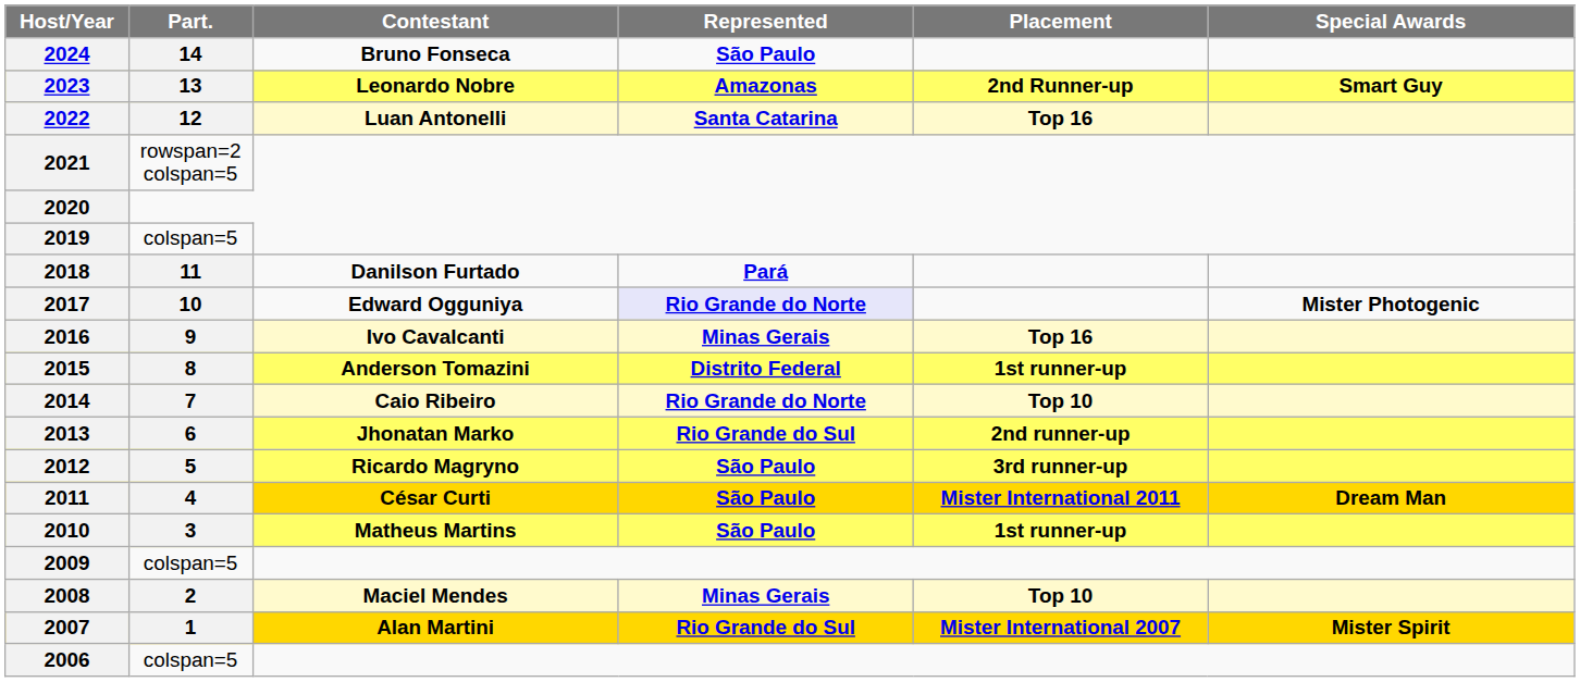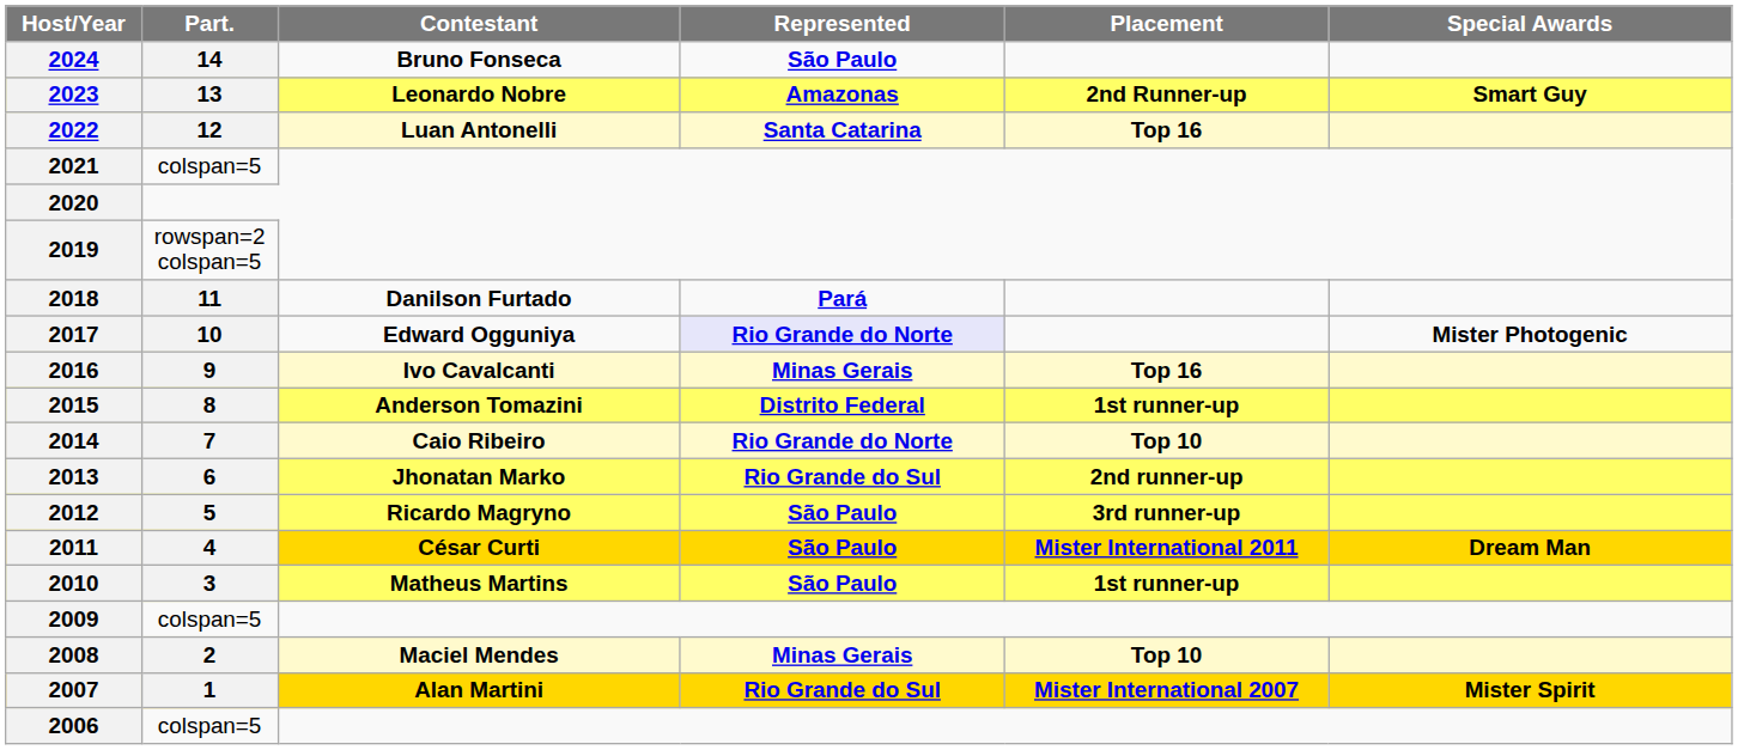2021 | Part.: rowspan=2 colspan=5 -> colspan=5
2019 | Part.: colspan=5 -> rowspan=2 colspan=5
